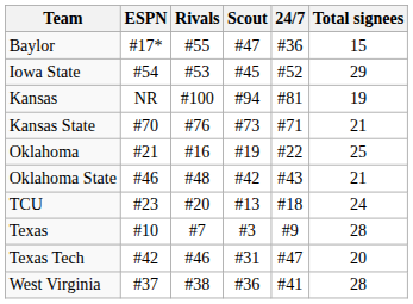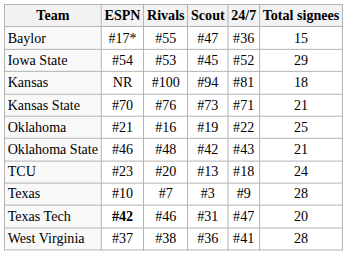Kansas | Total signees: 19 -> 18
Texas Tech | ESPN: normal -> bold
